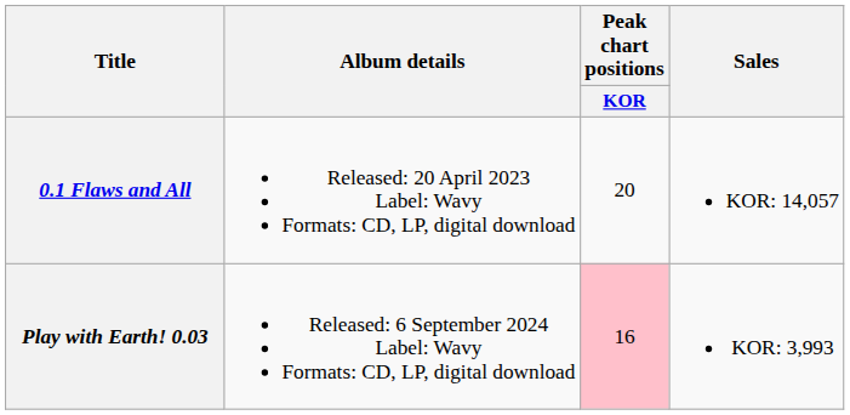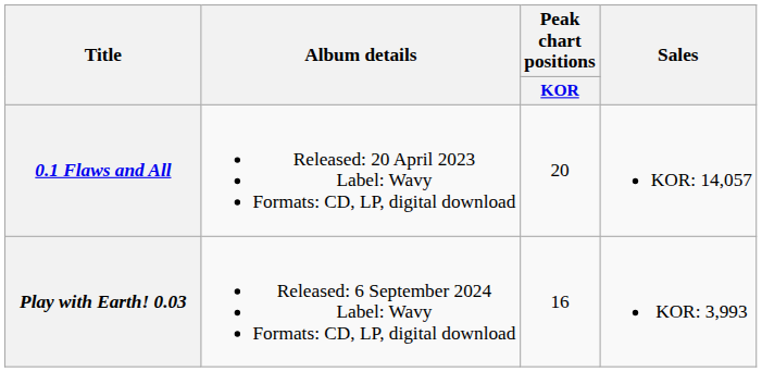Play with Earth! 0.03 | Peak chart positions / KOR: pink background -> no background
